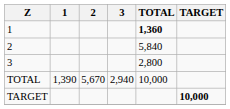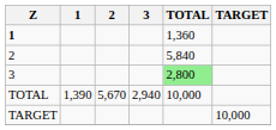row 2 | Z: normal -> bold
row 2 | TOTAL: bold -> normal
row 4 | TOTAL: no background -> lightgreen background
row 6 | TARGET: bold -> normal
